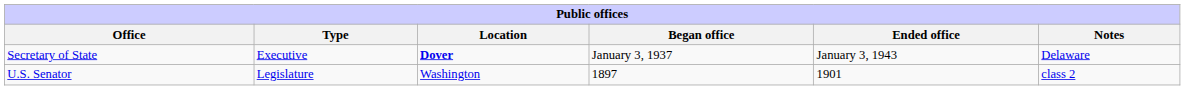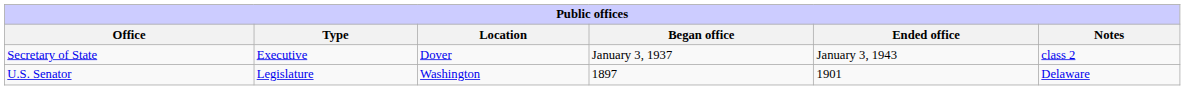Secretary of State | Location: bold -> normal
Secretary of State | Notes: Delaware -> class 2
U.S. Senator | Notes: class 2 -> Delaware
